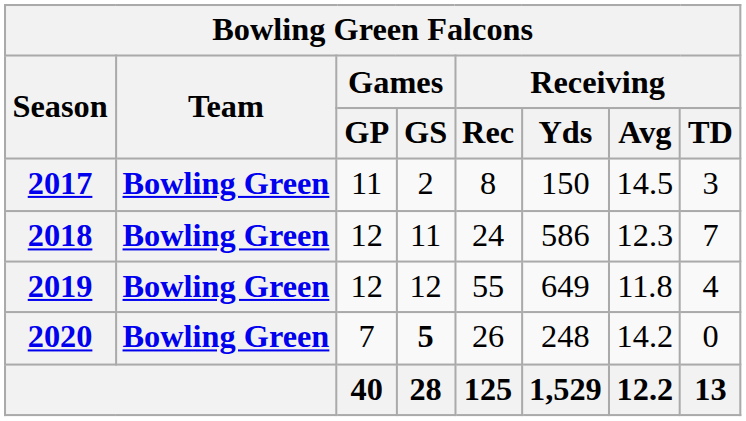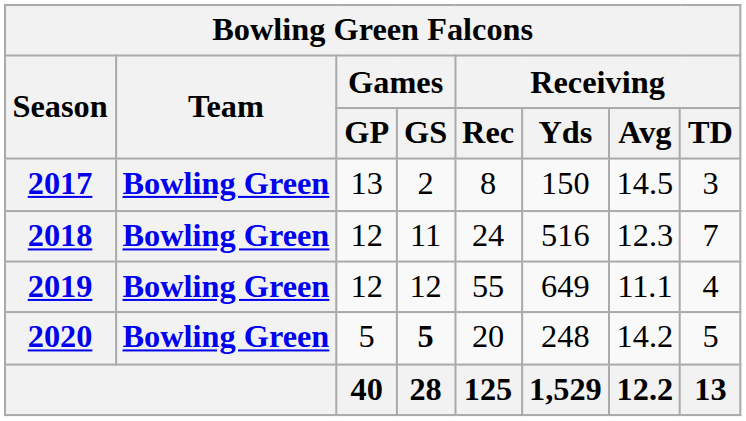2017 | Games / GP: 11 -> 13
2018 | Receiving / Yds: 586 -> 516
2019 | Receiving / Avg: 11.8 -> 11.1
2020 | Games / GP: 7 -> 5
2020 | Receiving / Rec: 26 -> 20
2020 | Receiving / TD: 0 -> 5
